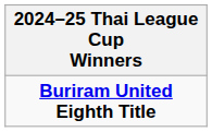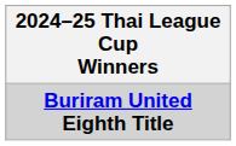row 2 | column 1: no background -> lightgrey background
